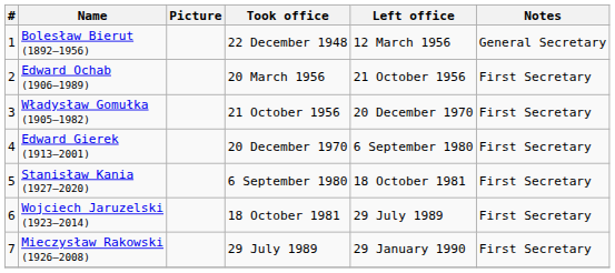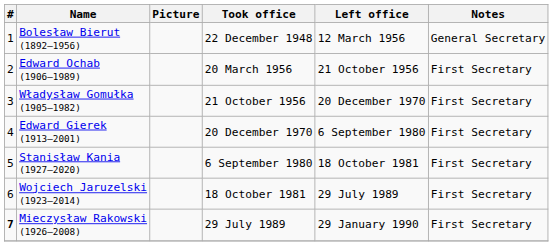Mieczysław Rakowski (1926–2008) | #: normal -> bold
